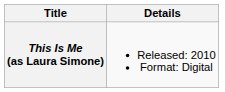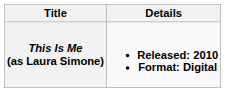This Is Me (as Laura Simone) | Details: normal -> bold
